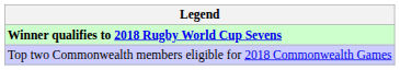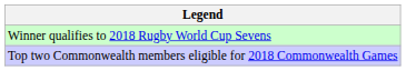row 2 | column 1: bold -> normal
